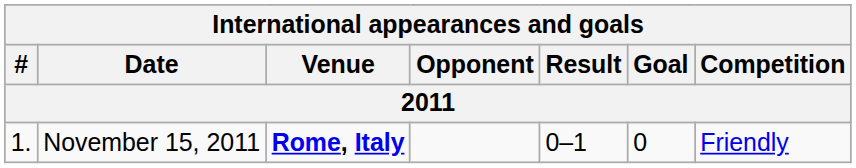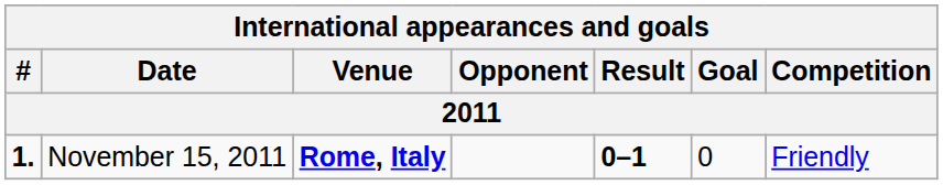November 15, 2011 | #: normal -> bold
November 15, 2011 | Result: normal -> bold
